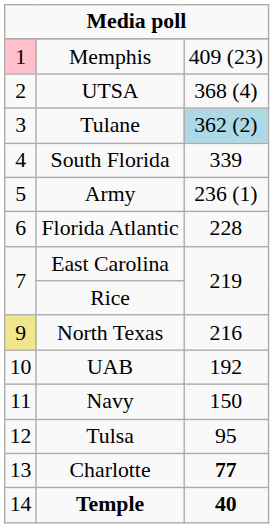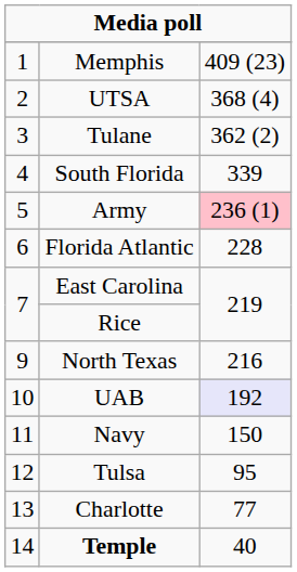Memphis | column 1: pink background -> no background
Tulane | column 3: lightblue background -> no background
Army | column 3: no background -> pink background
North Texas | column 1: khaki background -> no background
UAB | column 3: no background -> lavender background
Charlotte | column 3: bold -> normal
Temple | column 3: bold -> normal
